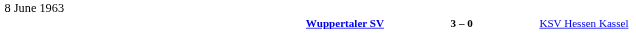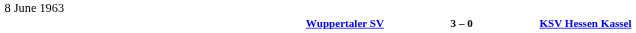Wuppertaler SV | column 3: normal -> bold
